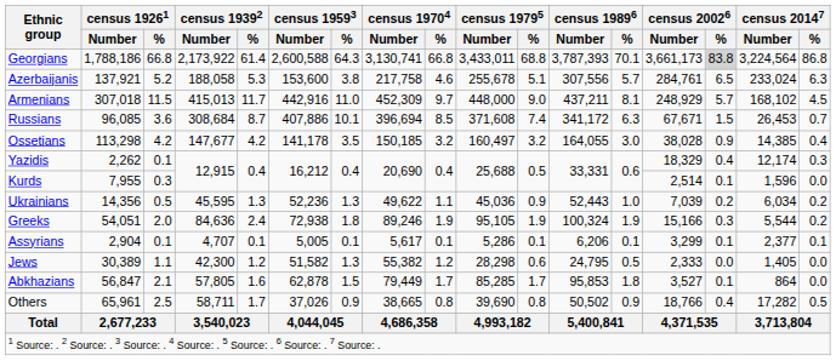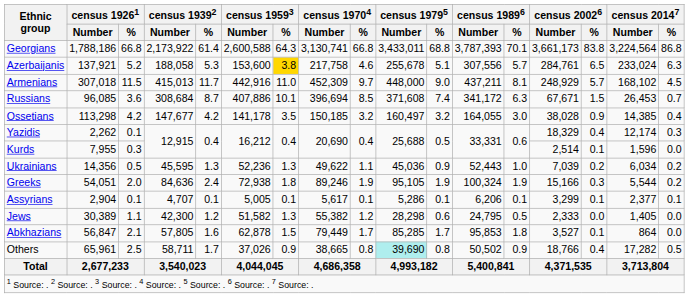Georgians | census 20026 / %: lightgrey background -> no background
Azerbaijanis | census 19593 / %: no background -> gold background
Others | census 19795 / Number: no background -> paleturquoise background
